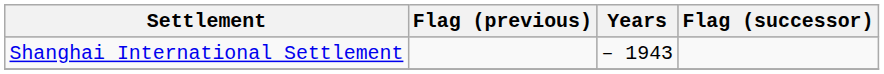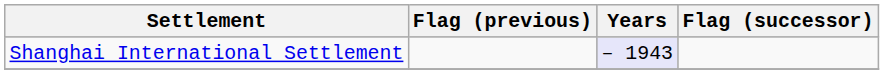Shanghai International Settlement | Years: no background -> lavender background
